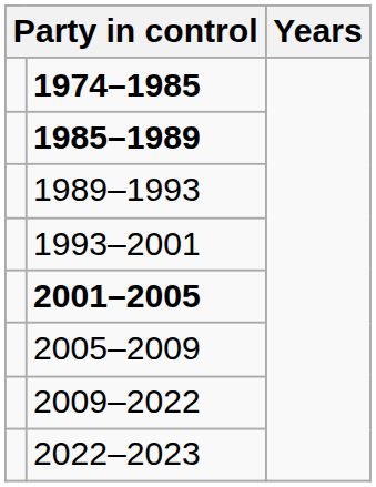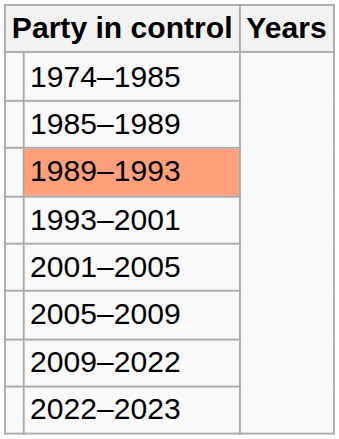1974–1985 | column 2: bold -> normal
1985–1989 | column 2: bold -> normal
1989–1993 | column 2: no background -> lightsalmon background
2001–2005 | column 2: bold -> normal
